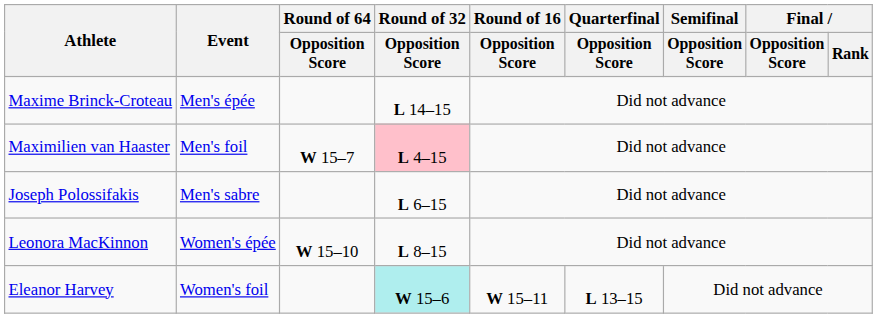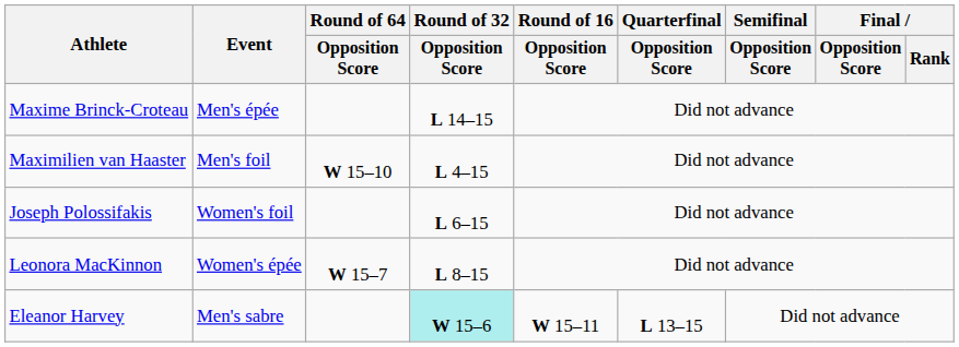Maximilien van Haaster | Round of 64 / Opposition Score: W 15–7 -> W 15–10
Maximilien van Haaster | Round of 32 / Opposition Score: pink background -> no background
Joseph Polossifakis | Event: Men's sabre -> Women's foil
Leonora MacKinnon | Round of 64 / Opposition Score: W 15–10 -> W 15–7
Eleanor Harvey | Event: Women's foil -> Men's sabre
